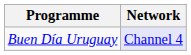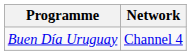Buen Día Uruguay | Network: lavender background -> no background
